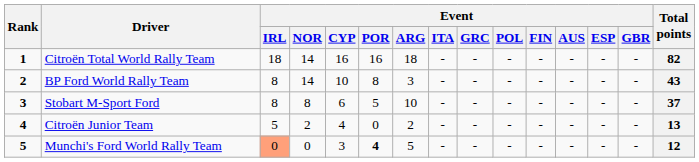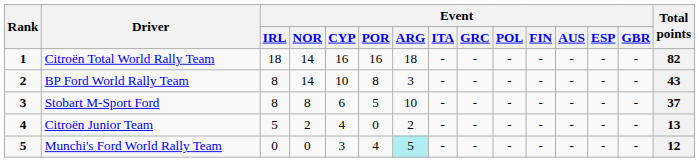Munchi's Ford World Rally Team | Event / IRL: lightsalmon background -> no background
Munchi's Ford World Rally Team | Event / POR: bold -> normal
Munchi's Ford World Rally Team | Event / ARG: no background -> paleturquoise background
